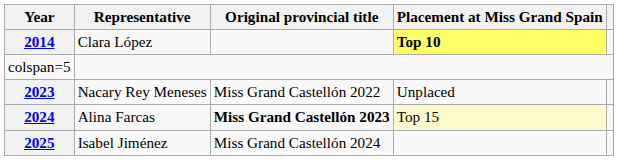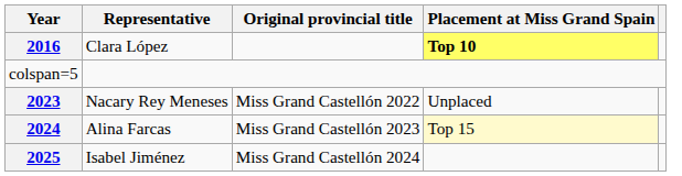Clara López | Year: 2014 -> 2016
Alina Farcas | Original provincial title: bold -> normal
